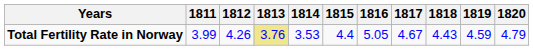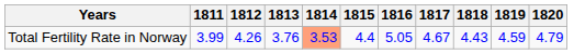row 2 | Years: bold -> normal
row 2 | 1813: khaki background -> no background
row 2 | 1814: no background -> lightsalmon background
